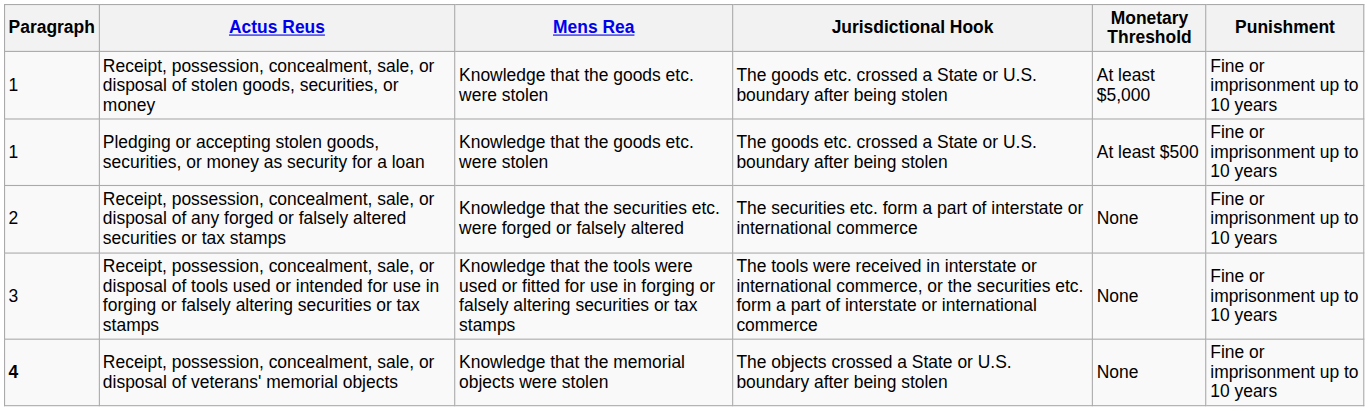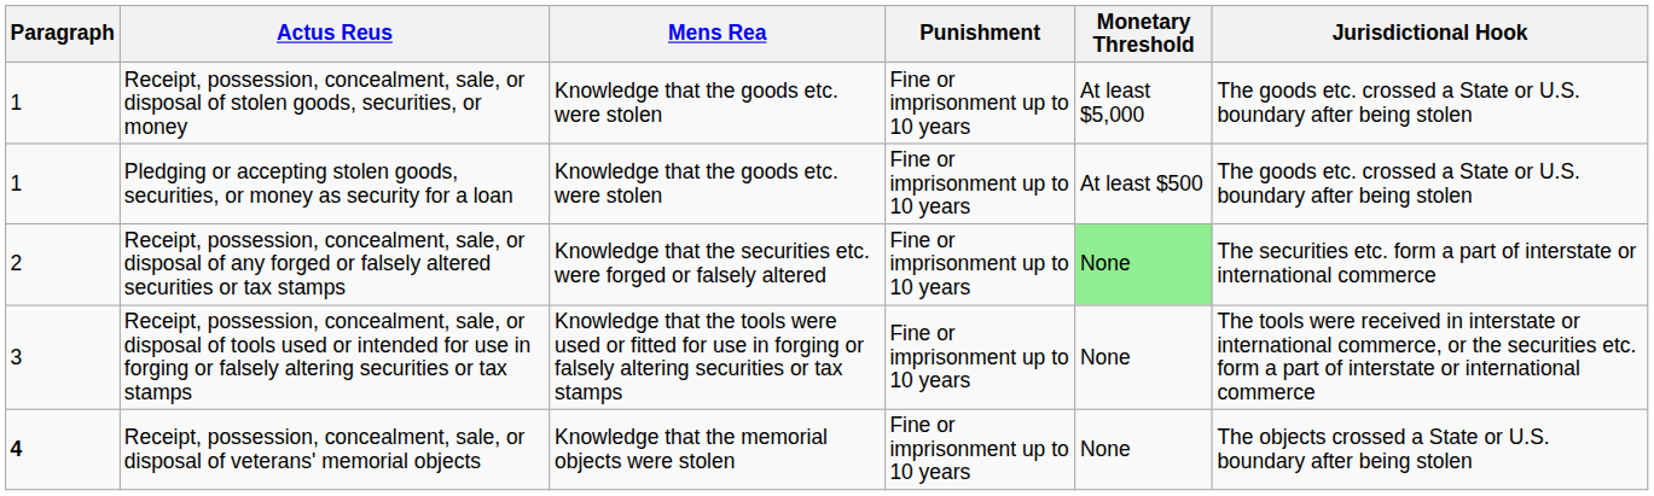columns swapped: Jurisdictional Hook <-> Punishment
row 4 | Monetary Threshold: no background -> lightgreen background
